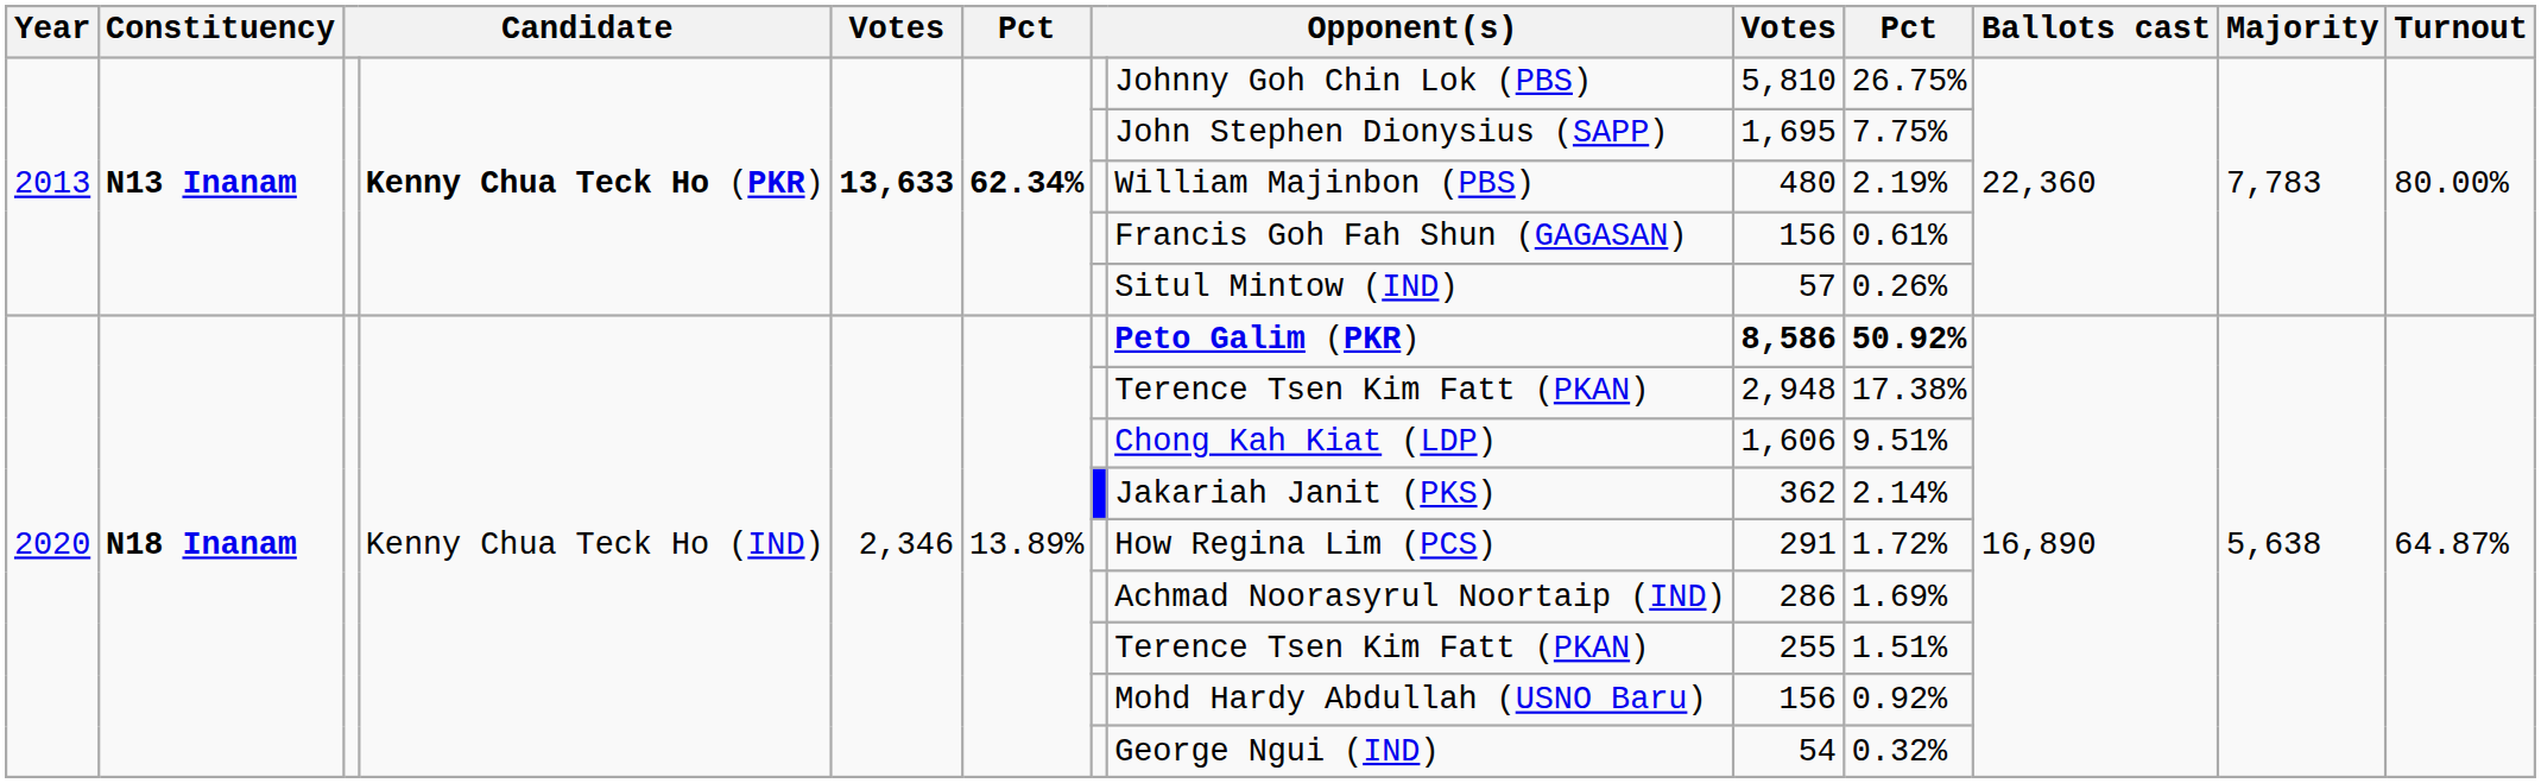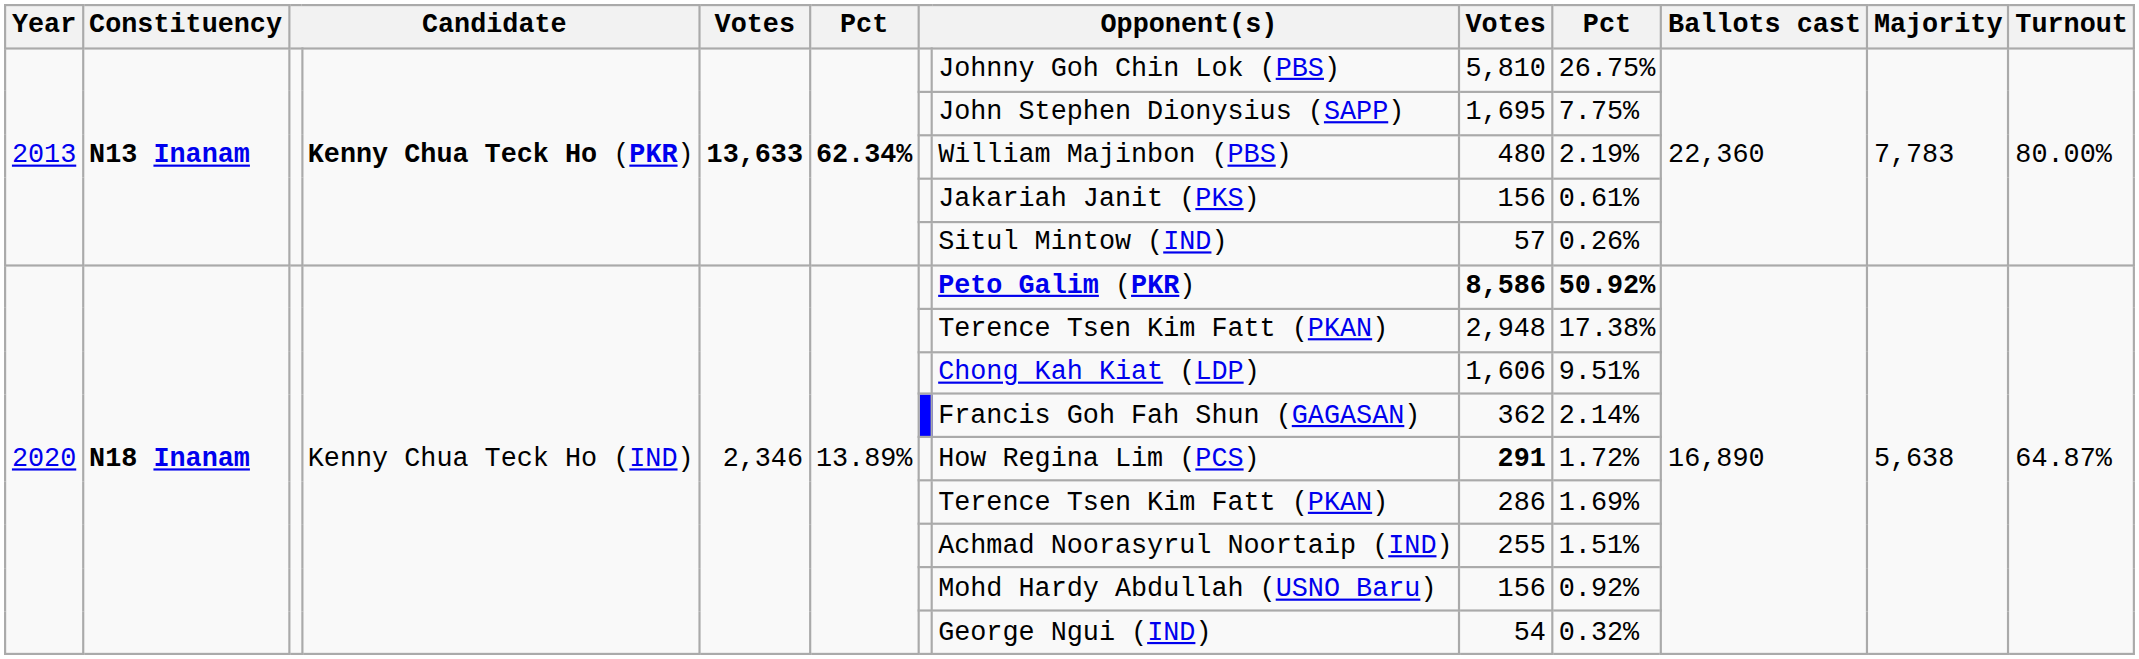row 5 | column 8: Francis Goh Fah Shun (GAGASAN) -> Jakariah Janit (PKS)
row 10 | column 8: Jakariah Janit (PKS) -> Francis Goh Fah Shun (GAGASAN)
row 11 | column 9: normal -> bold
row 12 | column 8: Achmad Noorasyrul Noortaip (IND) -> Terence Tsen Kim Fatt (PKAN)
row 13 | column 8: Terence Tsen Kim Fatt (PKAN) -> Achmad Noorasyrul Noortaip (IND)
